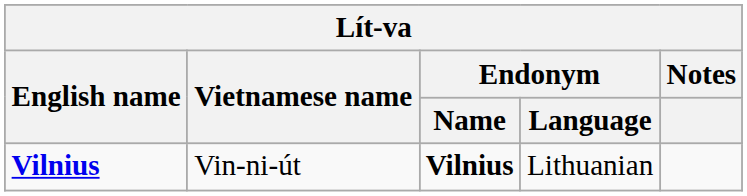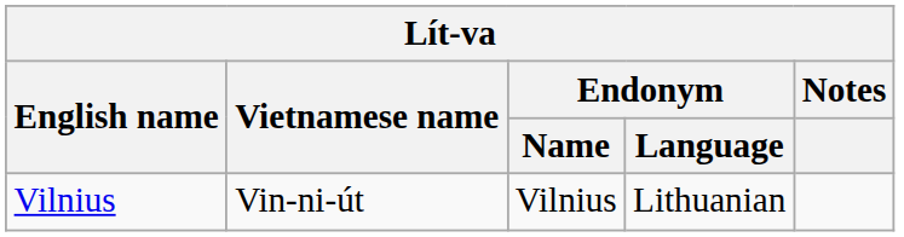row 4 | English name: bold -> normal
row 4 | Endonym / Name: bold -> normal
